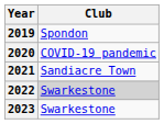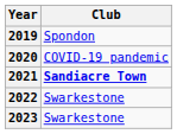2021 | Club: normal -> bold
2022 | Club: lightgrey background -> no background
